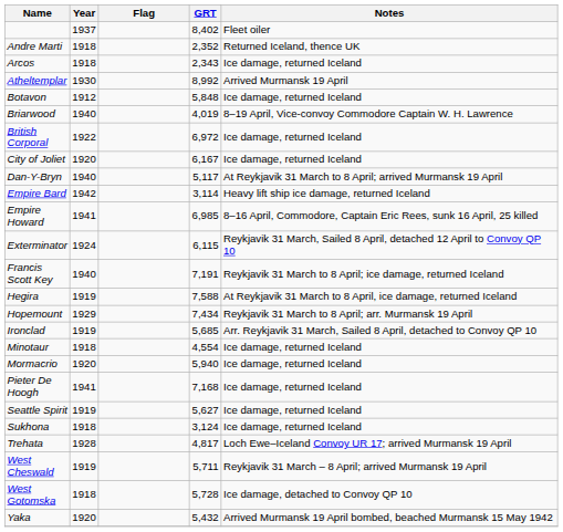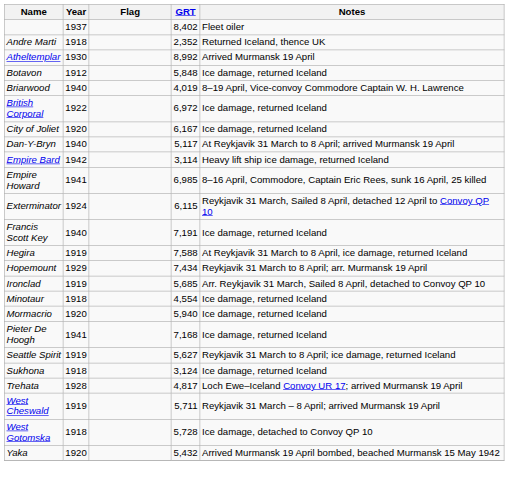- row: Arcos | 1918 | 2,343 | Ice damage, returned Iceland
Francis Scott Key | Notes: Reykjavik 31 March to 8 April; ice damage, returned Iceland -> Ice damage, returned Iceland
Seattle Spirit | Notes: Ice damage, returned Iceland -> Reykjavik 31 March to 8 April; ice damage, returned Iceland
